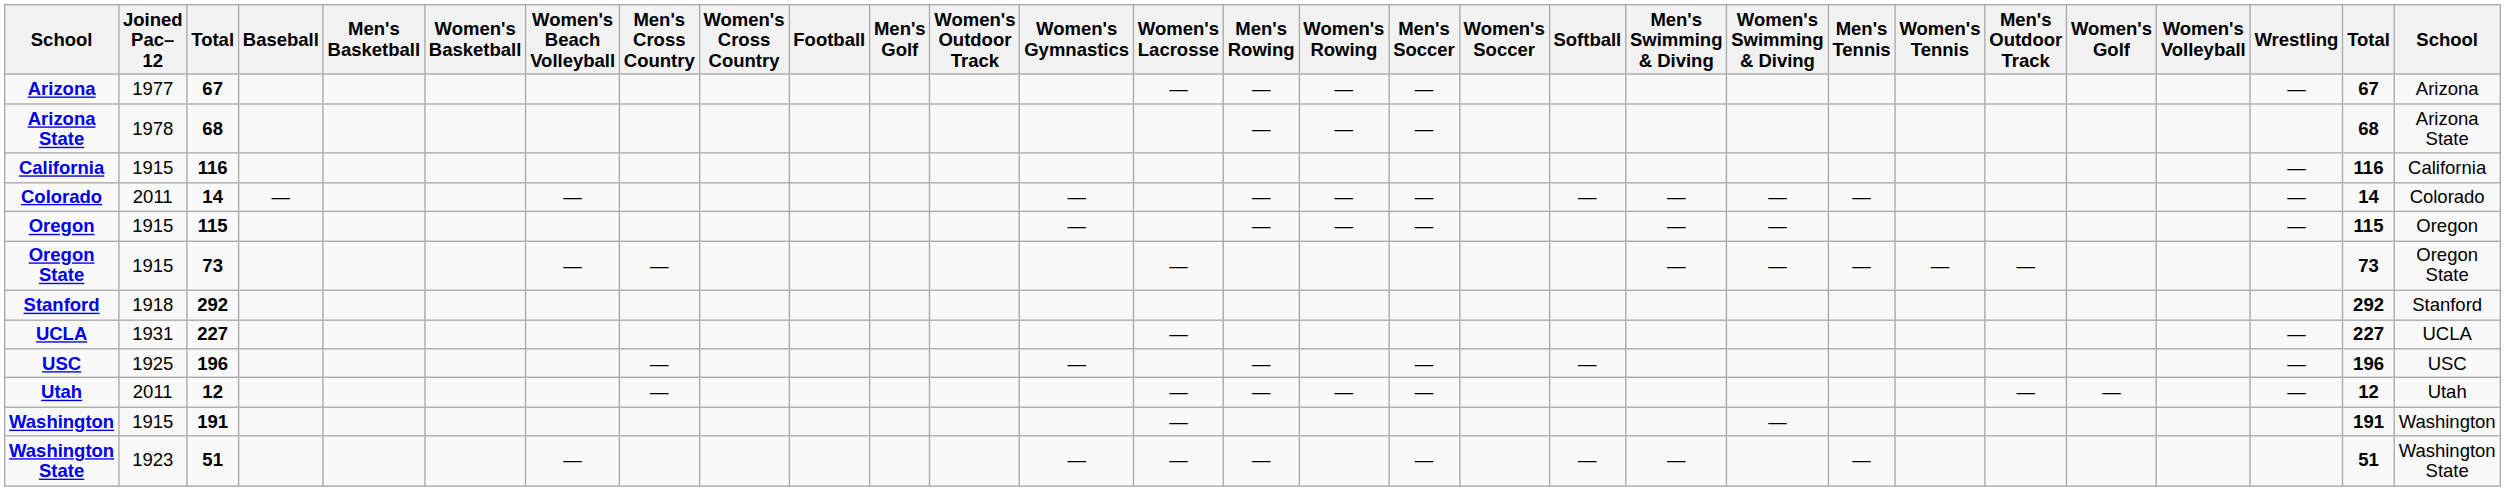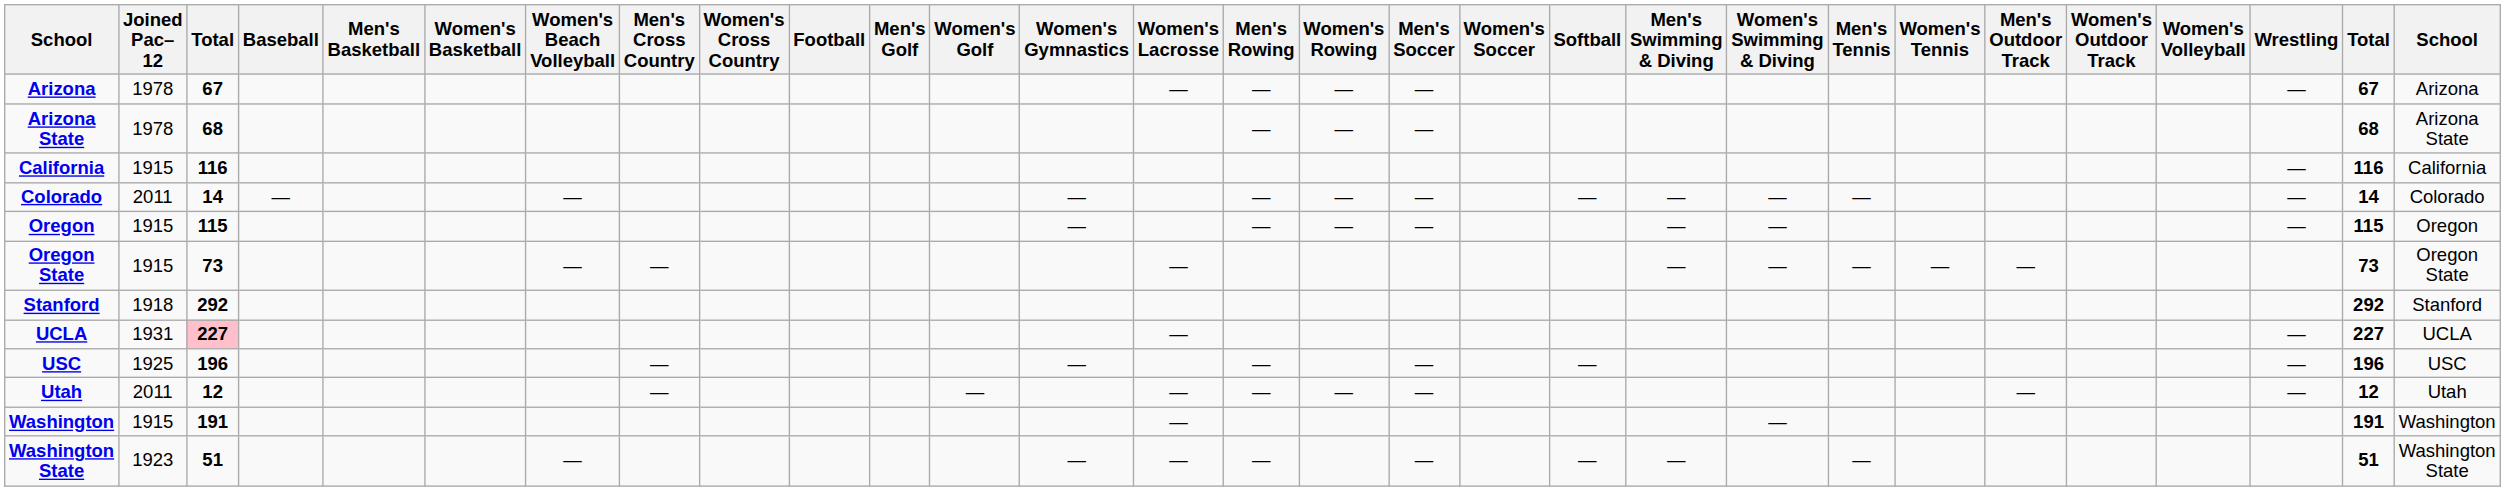columns swapped: Women's Golf <-> Women's Outdoor Track
row 2 | Joined Pac–12: 1977 -> 1978
row 9 | column 3: no background -> pink background
